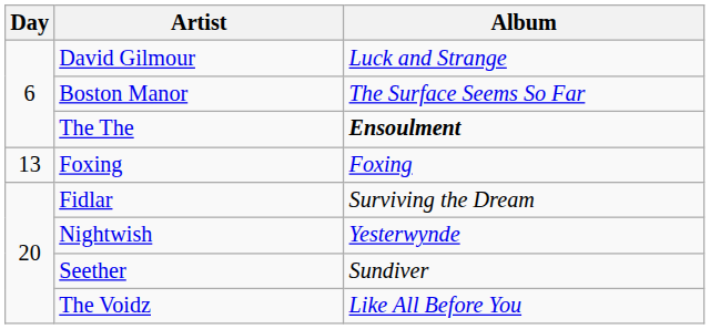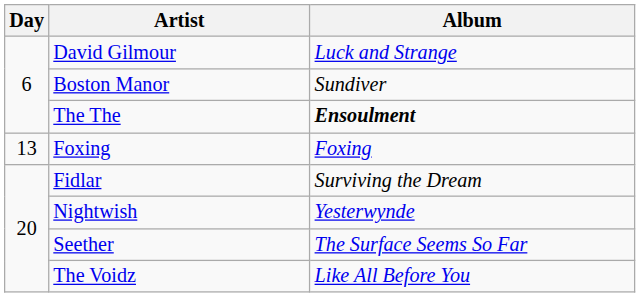Boston Manor | Album: The Surface Seems So Far -> Sundiver
Seether | Album: Sundiver -> The Surface Seems So Far
